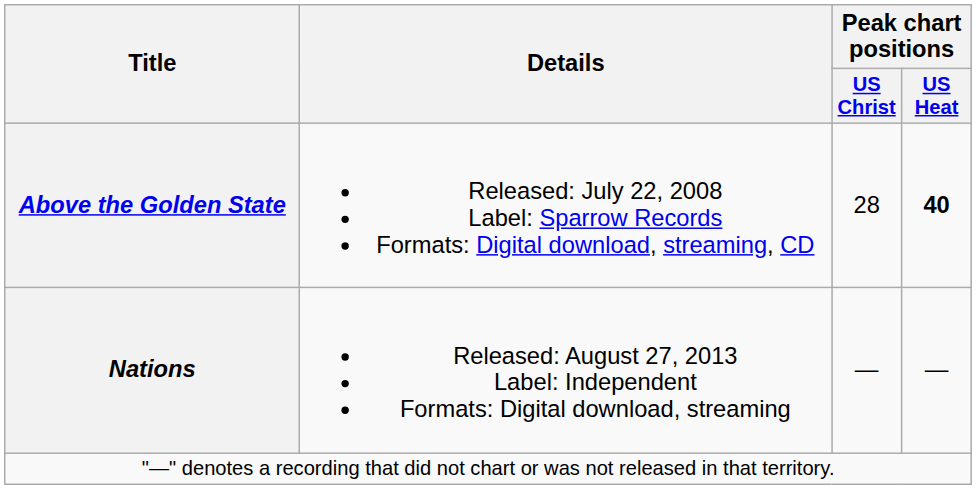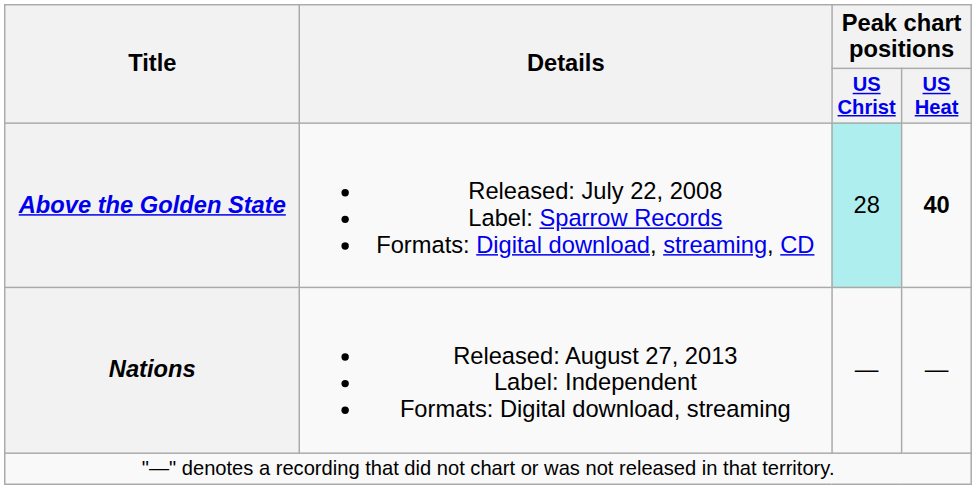Above the Golden State | Peak chart positions / US Christ: no background -> paleturquoise background
